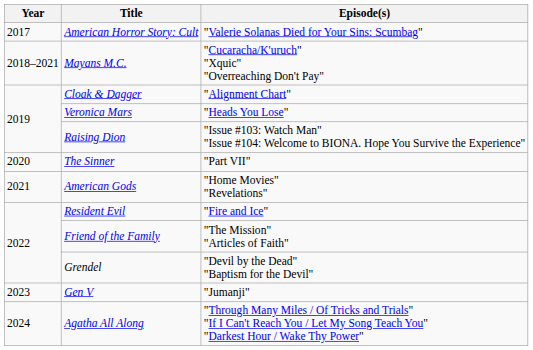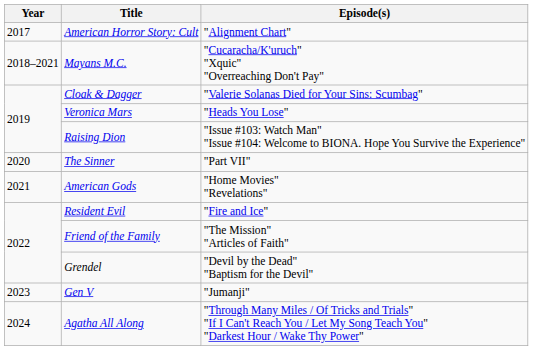American Horror Story: Cult | Episode(s): "Valerie Solanas Died for Your Sins: Scumbag" -> "Alignment Chart"
Cloak & Dagger | Episode(s): "Alignment Chart" -> "Valerie Solanas Died for Your Sins: Scumbag"
